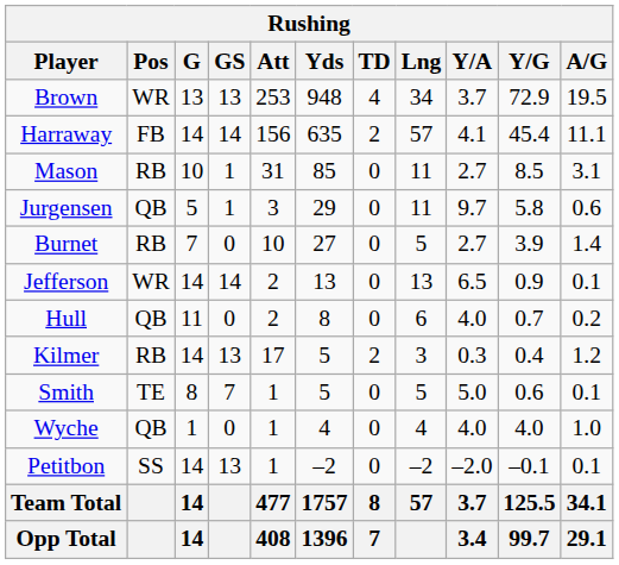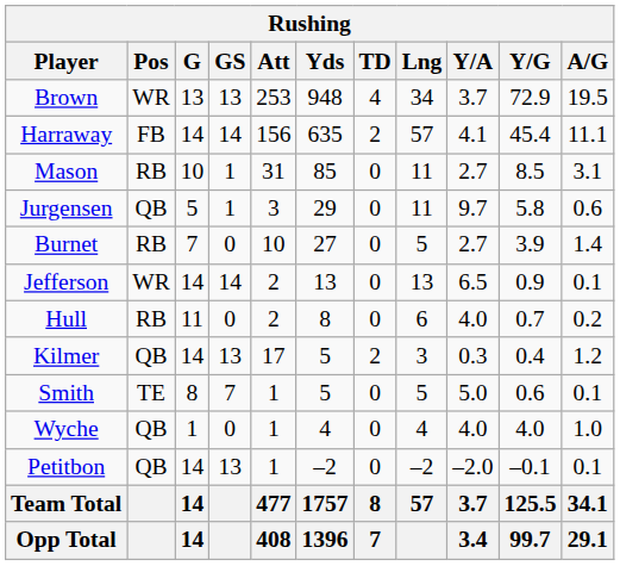Hull | Pos: QB -> RB
Kilmer | Pos: RB -> QB
Petitbon | Pos: SS -> QB
